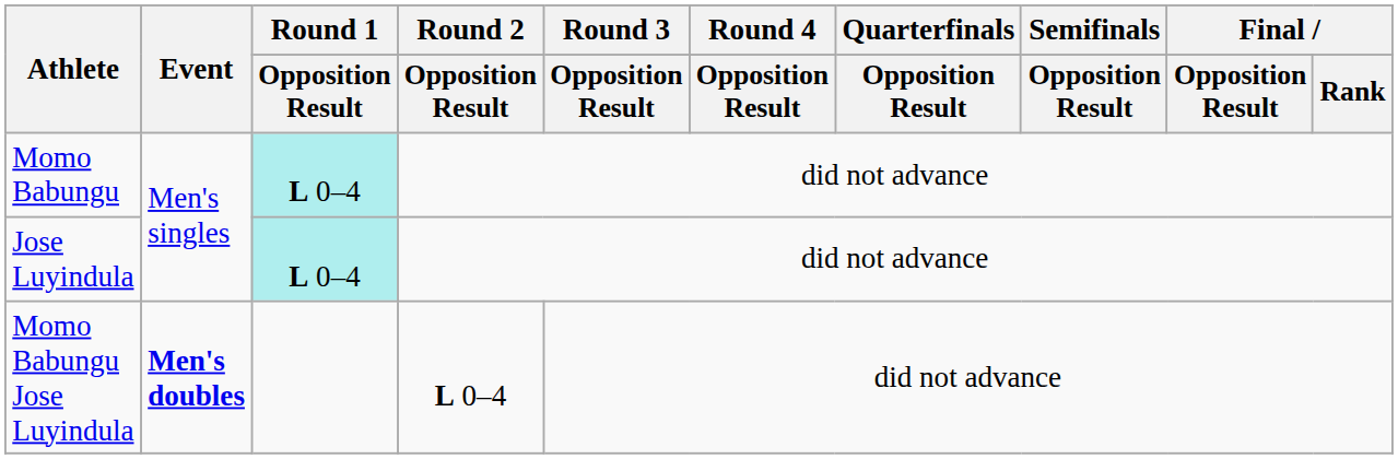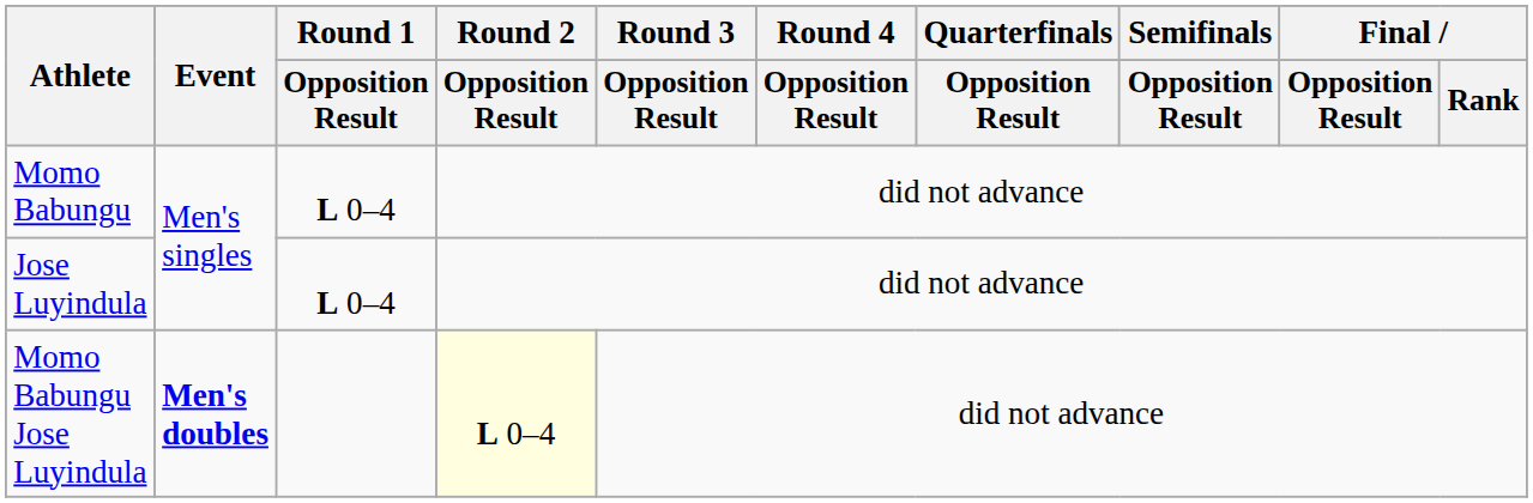Momo Babungu | Round 1 / Opposition Result: paleturquoise background -> no background
Jose Luyindula | Round 1 / Opposition Result: paleturquoise background -> no background
Momo Babungu Jose Luyindula | Round 2 / Opposition Result: no background -> lightyellow background
